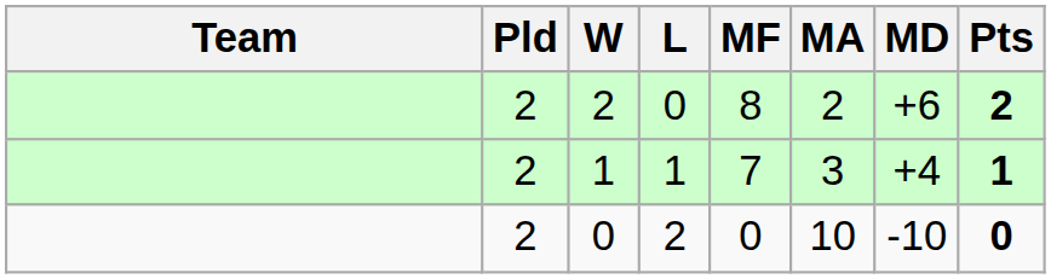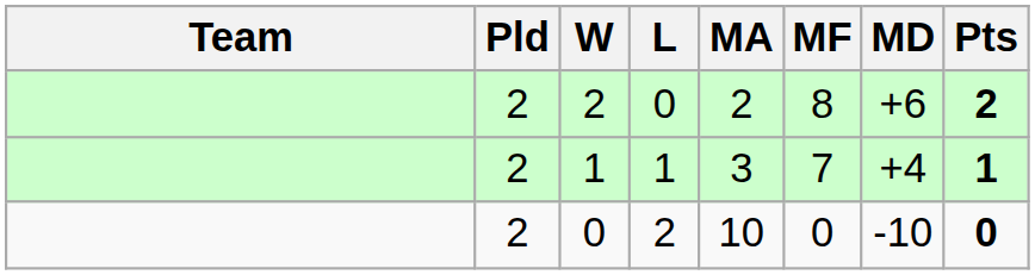columns swapped: MF <-> MA
